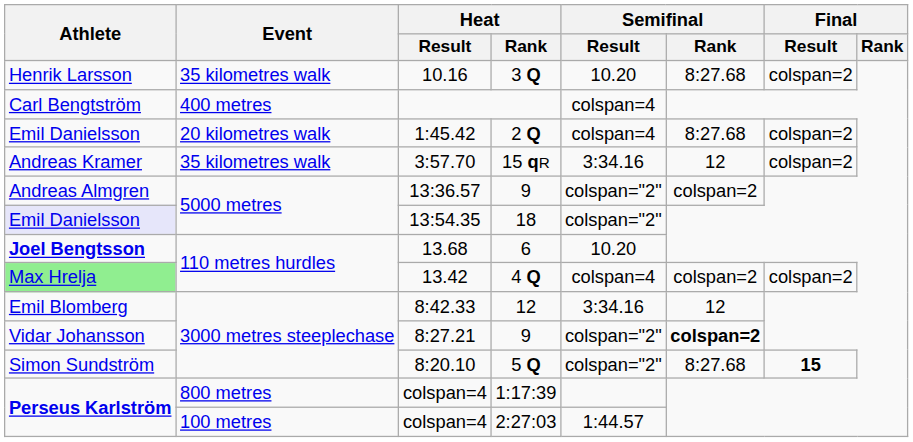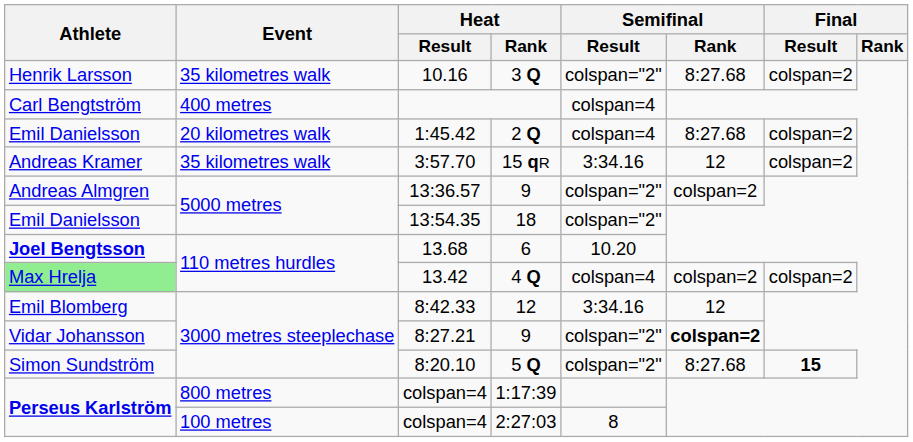10.16 | Semifinal / Result: 10.20 -> colspan="2"
13:54.35 | Athlete: lavender background -> no background
colspan=4 / 2:27:03 | Semifinal / Result: 1:44.57 -> 8
